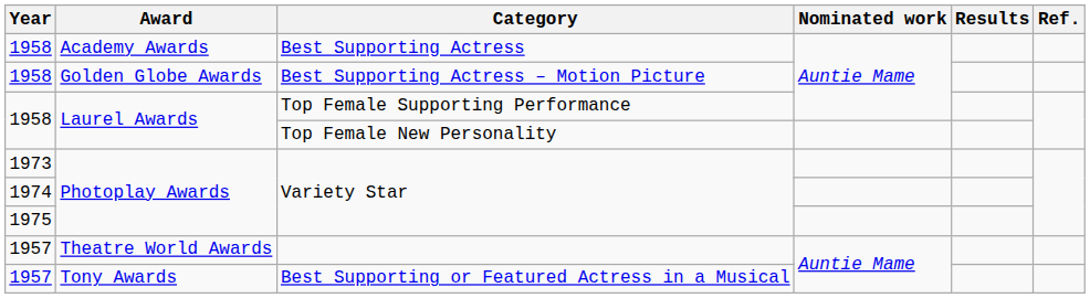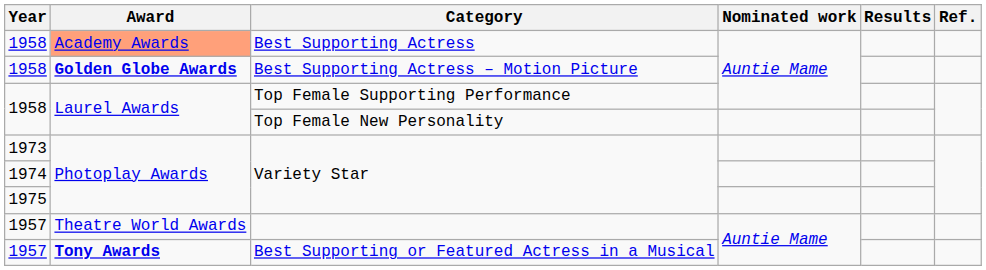Best Supporting Actress | Award: no background -> lightsalmon background
Best Supporting Actress – Motion Picture | Award: normal -> bold
Best Supporting or Featured Actress in a Musical | Award: normal -> bold
